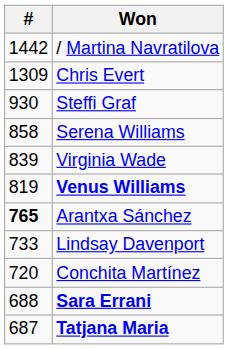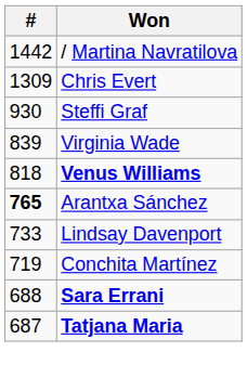- row: 858 | Serena Williams
Venus Williams | #: 819 -> 818
Conchita Martínez | #: 720 -> 719
